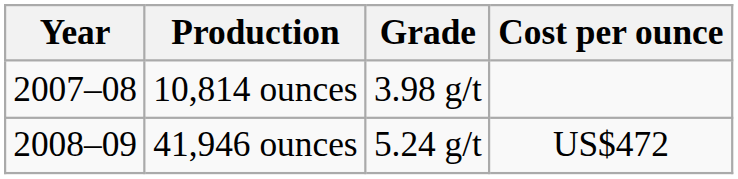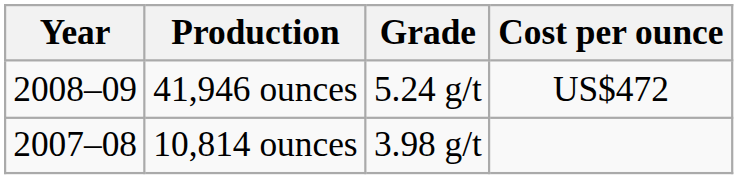rows swapped: 10,814 ounces <-> 41,946 ounces
